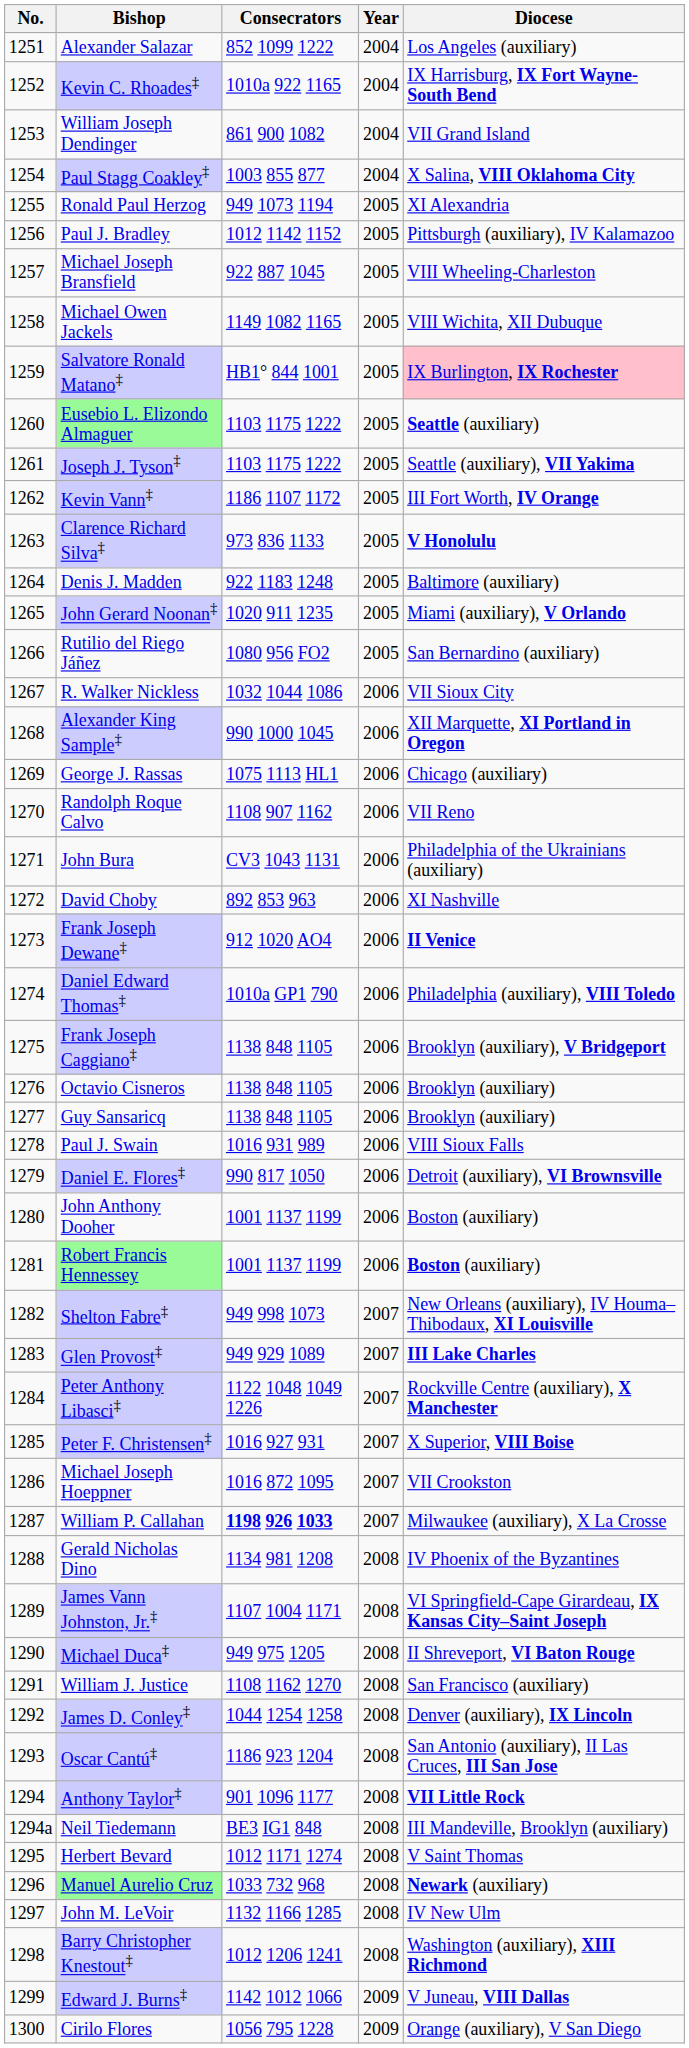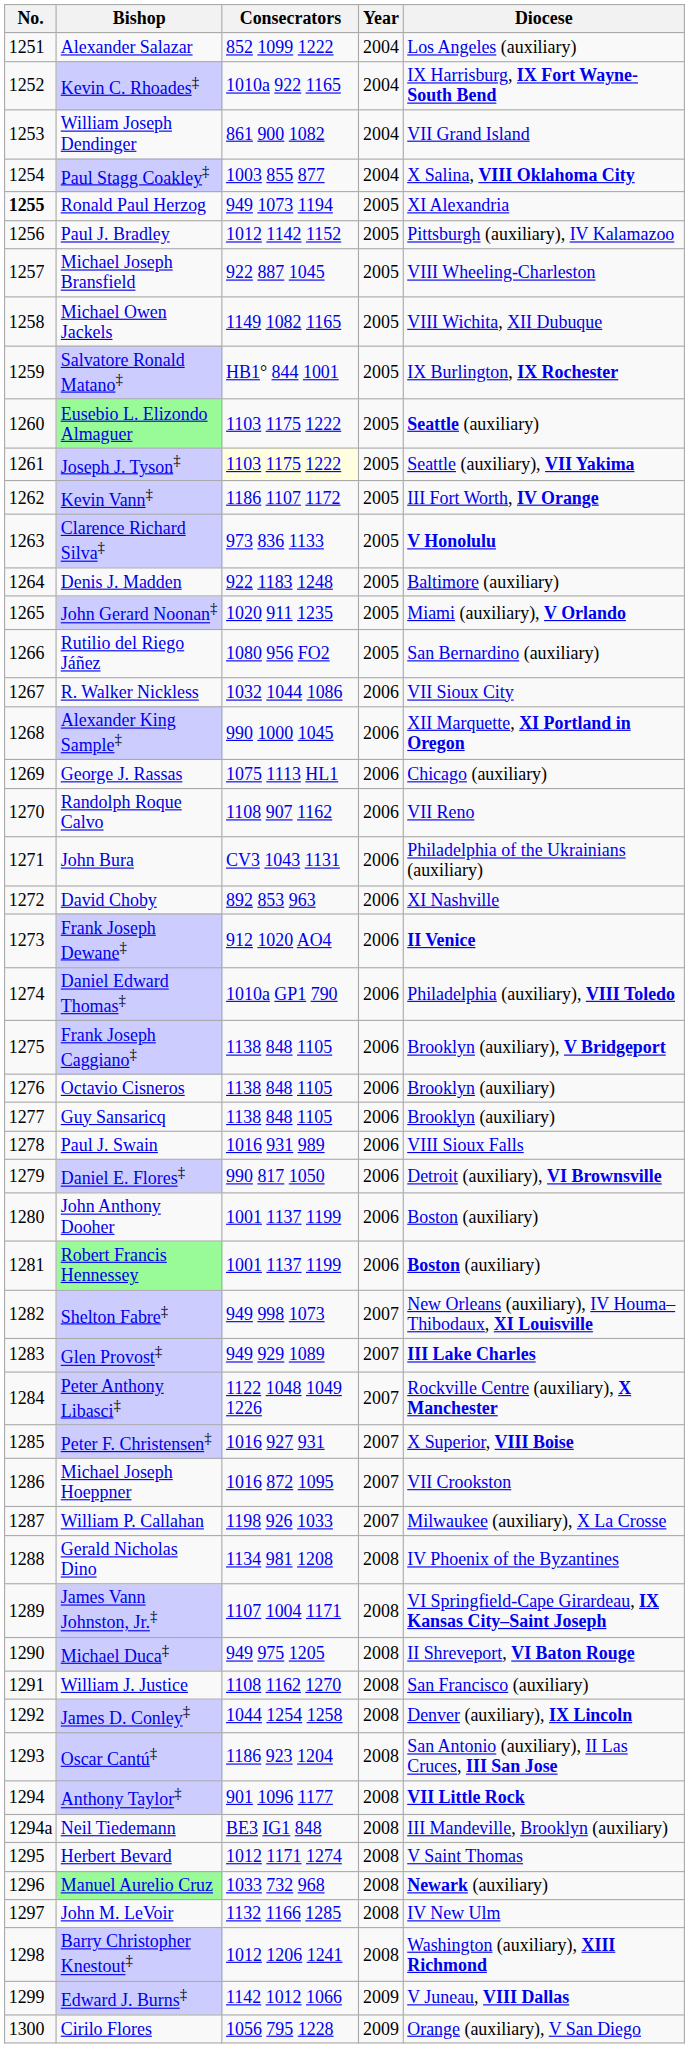Ronald Paul Herzog | No.: normal -> bold
Salvatore Ronald Matano‡ | Diocese: pink background -> no background
Joseph J. Tyson‡ | Consecrators: no background -> lightyellow background
William P. Callahan | Consecrators: bold -> normal
